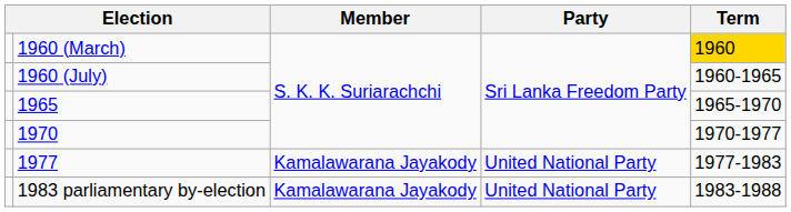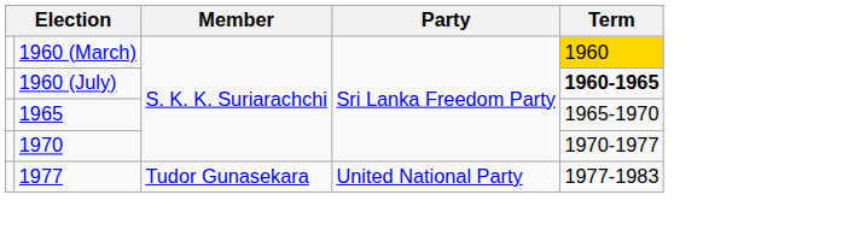1960 (July) | Term: normal -> bold
1977 | Member: Kamalawarana Jayakody -> Tudor Gunasekara
- row: 1983 parliamentary by-election | Kamalawarana Jayakody | United National Party | 1983-1988
